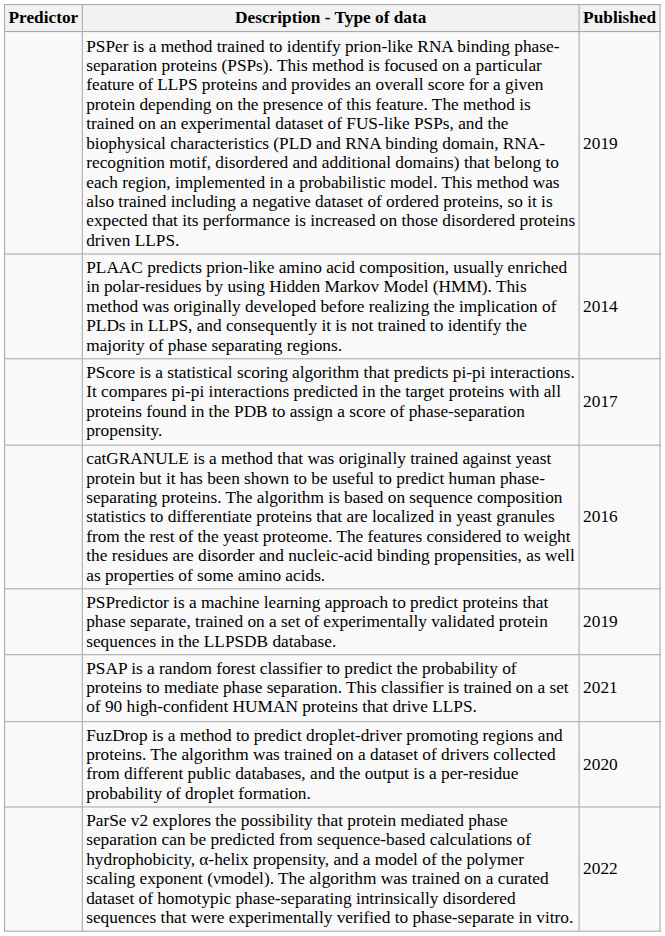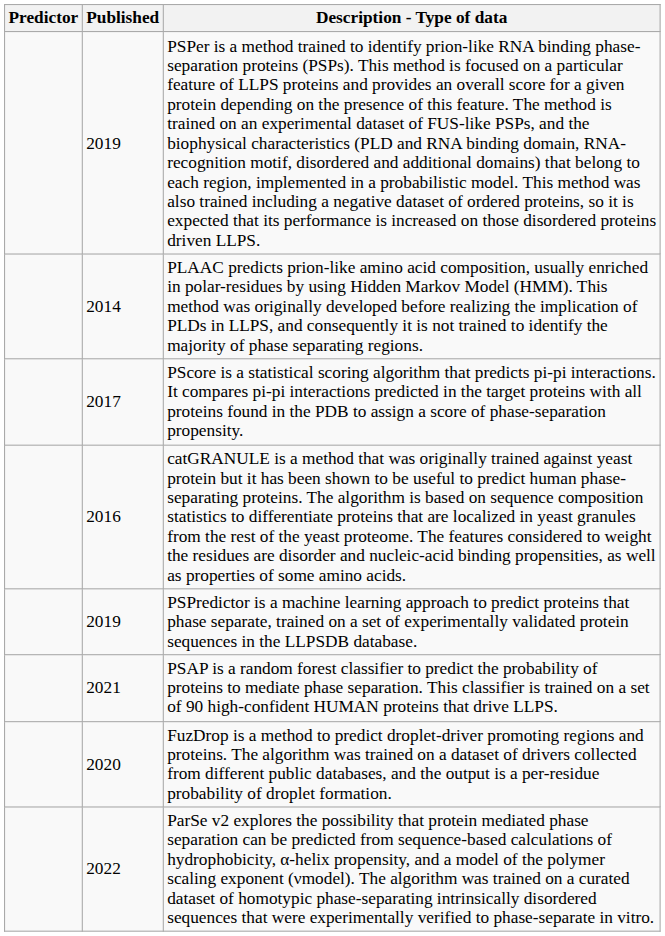columns swapped: Published <-> Description - Type of data
